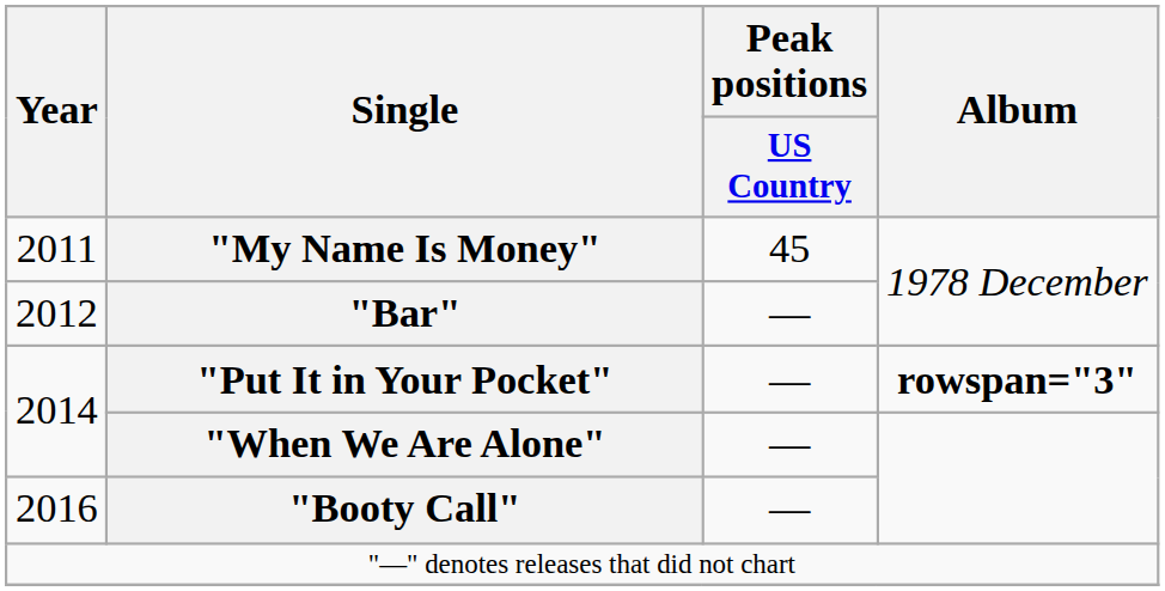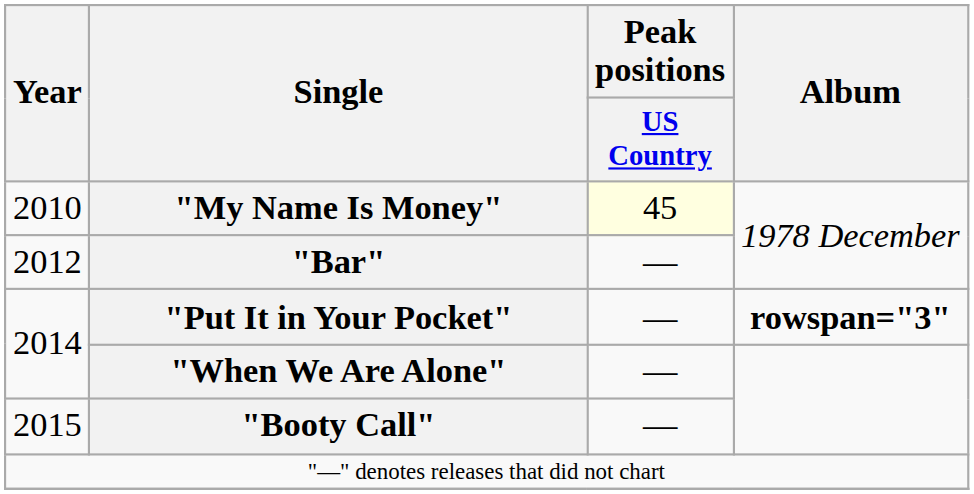"My Name Is Money" | Year: 2011 -> 2010
"My Name Is Money" | Peak positions / US Country: no background -> lightyellow background
"Booty Call" | Year: 2016 -> 2015
